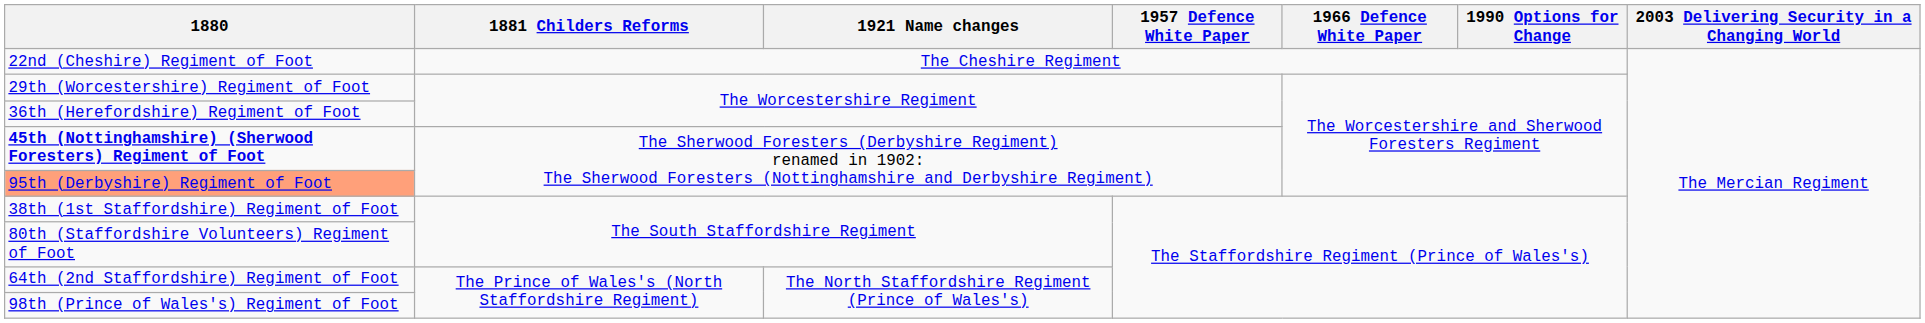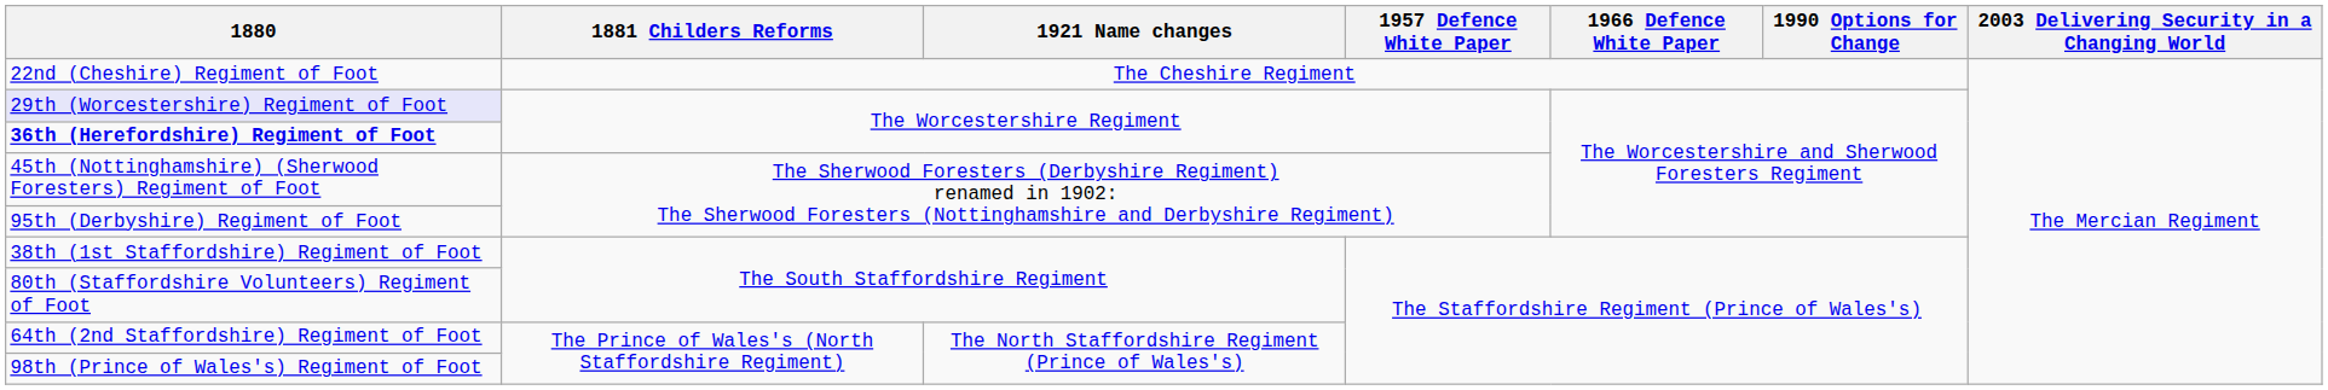29th (Worcestershire) Regiment of Foot | 1880: no background -> lavender background
36th (Herefordshire) Regiment of Foot | 1880: normal -> bold
45th (Nottinghamshire) (Sherwood Foresters) Regiment of Foot | 1880: bold -> normal
95th (Derbyshire) Regiment of Foot | 1880: lightsalmon background -> no background
